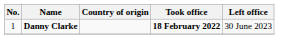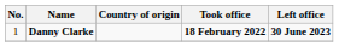Danny Clarke | Left office: normal -> bold
